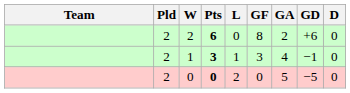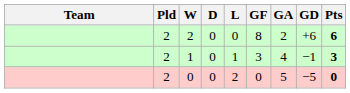columns swapped: D <-> Pts
